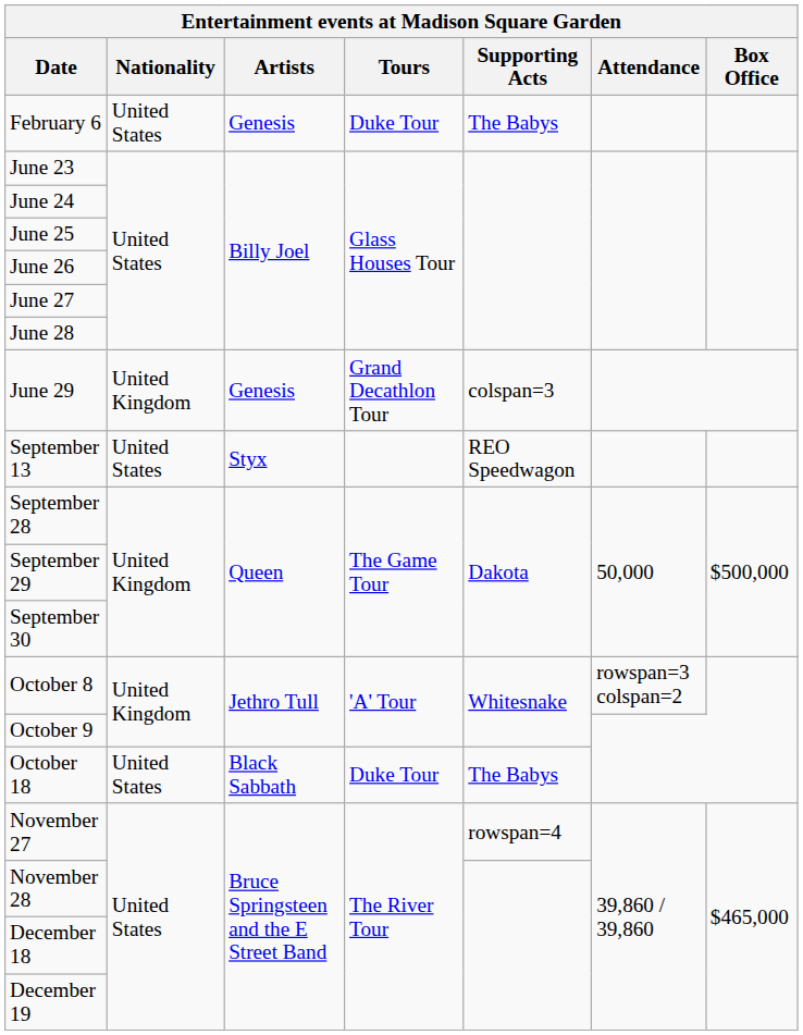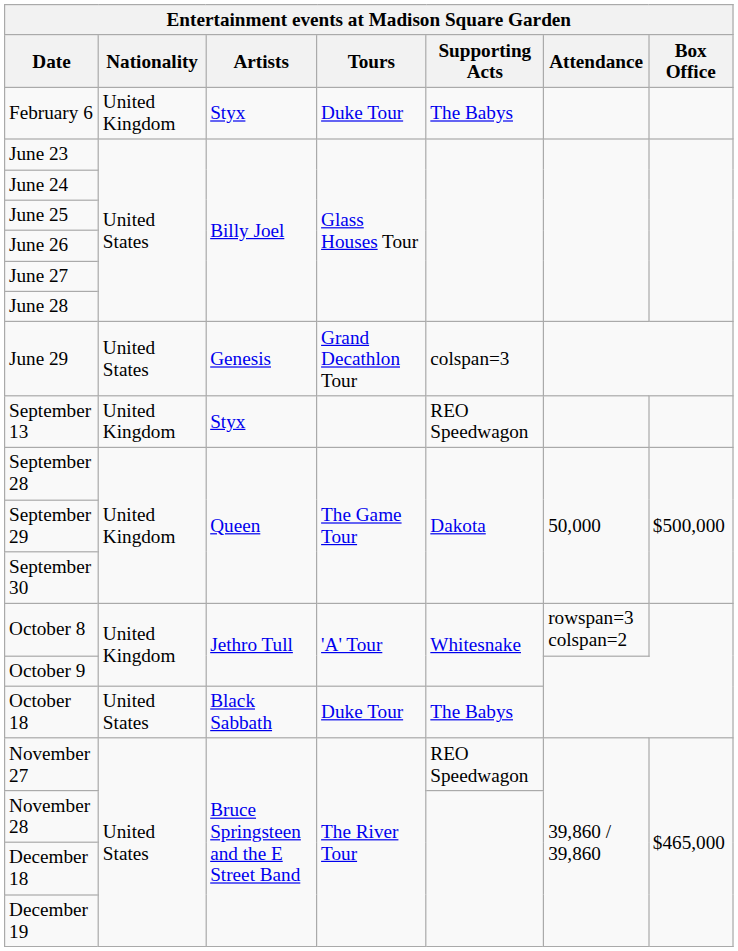February 6 | Nationality: United States -> United Kingdom
February 6 | Artists: Genesis -> Styx
June 29 | Nationality: United Kingdom -> United States
September 13 | Nationality: United States -> United Kingdom
November 27 | Supporting Acts: rowspan=4 -> REO Speedwagon
